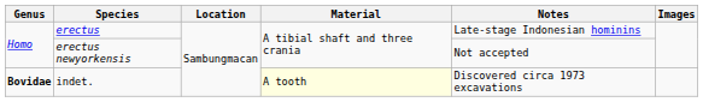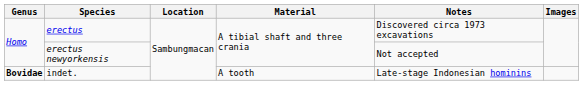erectus | Notes: Late-stage Indonesian hominins -> Discovered circa 1973 excavations
indet. | Material: lightyellow background -> no background
indet. | Notes: Discovered circa 1973 excavations -> Late-stage Indonesian hominins
